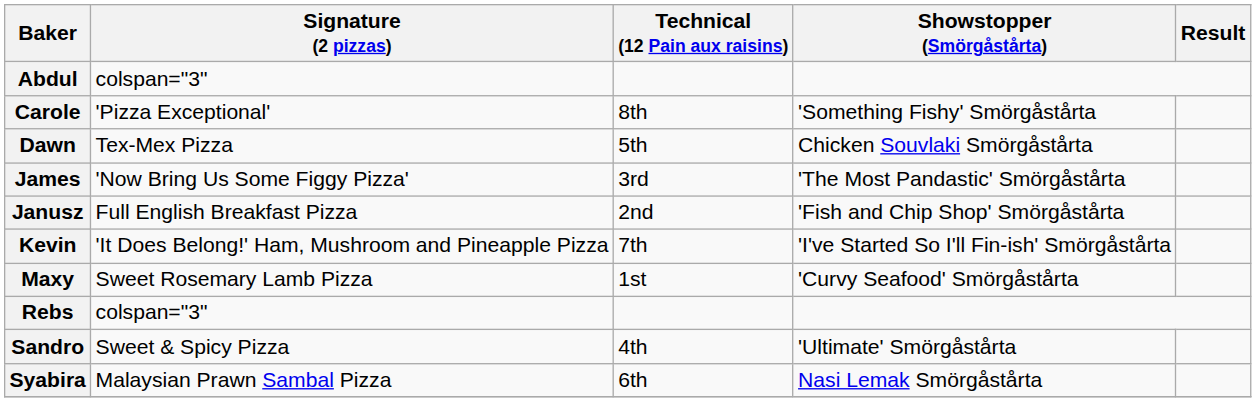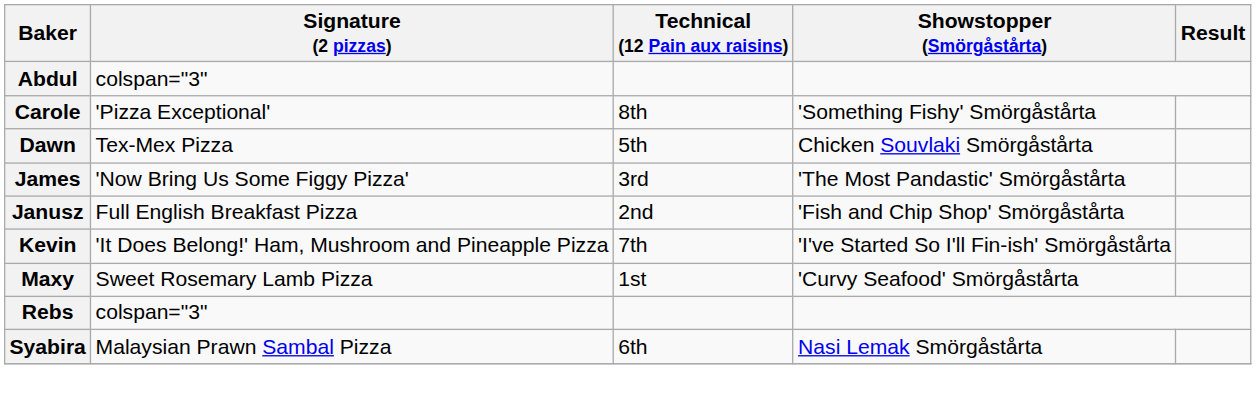- row: Sandro | Sweet & Spicy Pizza | 4th | 'Ultimate' Smörgåstårta
